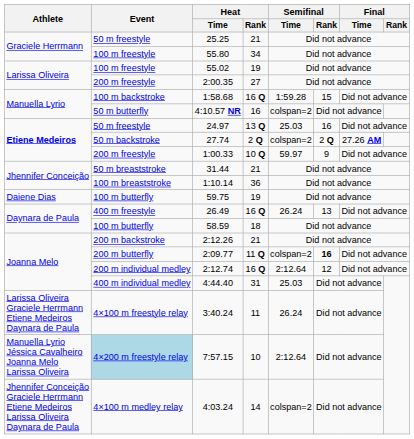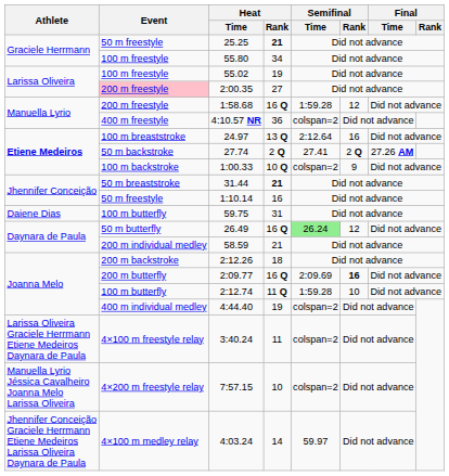25.25 | Heat / Rank: normal -> bold
2:00.35 | Event: no background -> pink background
1:58.68 | Event: 100 m backstroke -> 200 m freestyle
1:58.68 | Semifinal / Rank: 15 -> 12
4:10.57 NR | Event: 50 m butterfly -> 400 m freestyle
4:10.57 NR | Heat / Rank: 16 -> 36
24.97 | Event: 50 m freestyle -> 100 m breaststroke
24.97 | Semifinal / Time: 25.03 -> 2:12.64
27.74 | Semifinal / Time: colspan=2 -> 27.41
1:00.33 | Event: 200 m freestyle -> 100 m backstroke
1:00.33 | Semifinal / Time: 59.97 -> colspan=2
31.44 | Heat / Rank: normal -> bold
1:10.14 | Event: 100 m breaststroke -> 50 m freestyle
1:10.14 | Heat / Rank: 36 -> 16
59.75 | Heat / Rank: 19 -> 31
26.49 | Event: 400 m freestyle -> 50 m butterfly
26.49 | Semifinal / Time: no background -> lightgreen background
26.49 | Semifinal / Rank: 13 -> 12
58.59 | Event: 100 m butterfly -> 200 m individual medley
58.59 | Heat / Rank: 18 -> 21
2:12.26 | Heat / Rank: 21 -> 18
2:09.77 | Heat / Rank: 11 Q -> 16 Q
2:09.77 | Semifinal / Time: colspan=2 -> 2:09.69
2:12.74 | Event: 200 m individual medley -> 100 m butterfly
2:12.74 | Heat / Rank: 16 Q -> 11 Q
2:12.74 | Semifinal / Time: 2:12.64 -> 1:59.28
2:12.74 | Semifinal / Rank: 12 -> 10
4:44.40 | Heat / Rank: 31 -> 19
4:44.40 | Semifinal / Time: 25.03 -> colspan=2
3:40.24 | Semifinal / Time: 26.24 -> colspan=2
7:57.15 | Event: lightblue background -> no background
7:57.15 | Semifinal / Time: 2:12.64 -> colspan=2
4:03.24 | Semifinal / Time: colspan=2 -> 59.97
